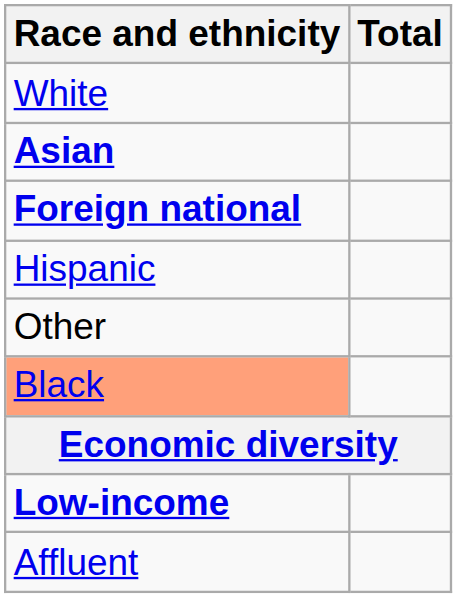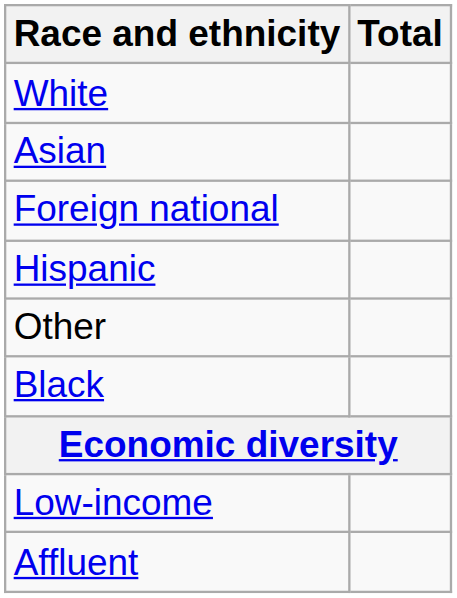Asian | Race and ethnicity: bold -> normal
Foreign national | Race and ethnicity: bold -> normal
Black | Race and ethnicity: lightsalmon background -> no background
Low-income | Race and ethnicity: bold -> normal
